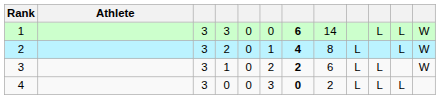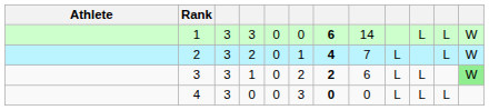columns swapped: Rank <-> Athlete
row 3 | column 8: 8 -> 7
row 4 | column 12: no background -> lightgreen background
row 5 | column 8: 2 -> 0
